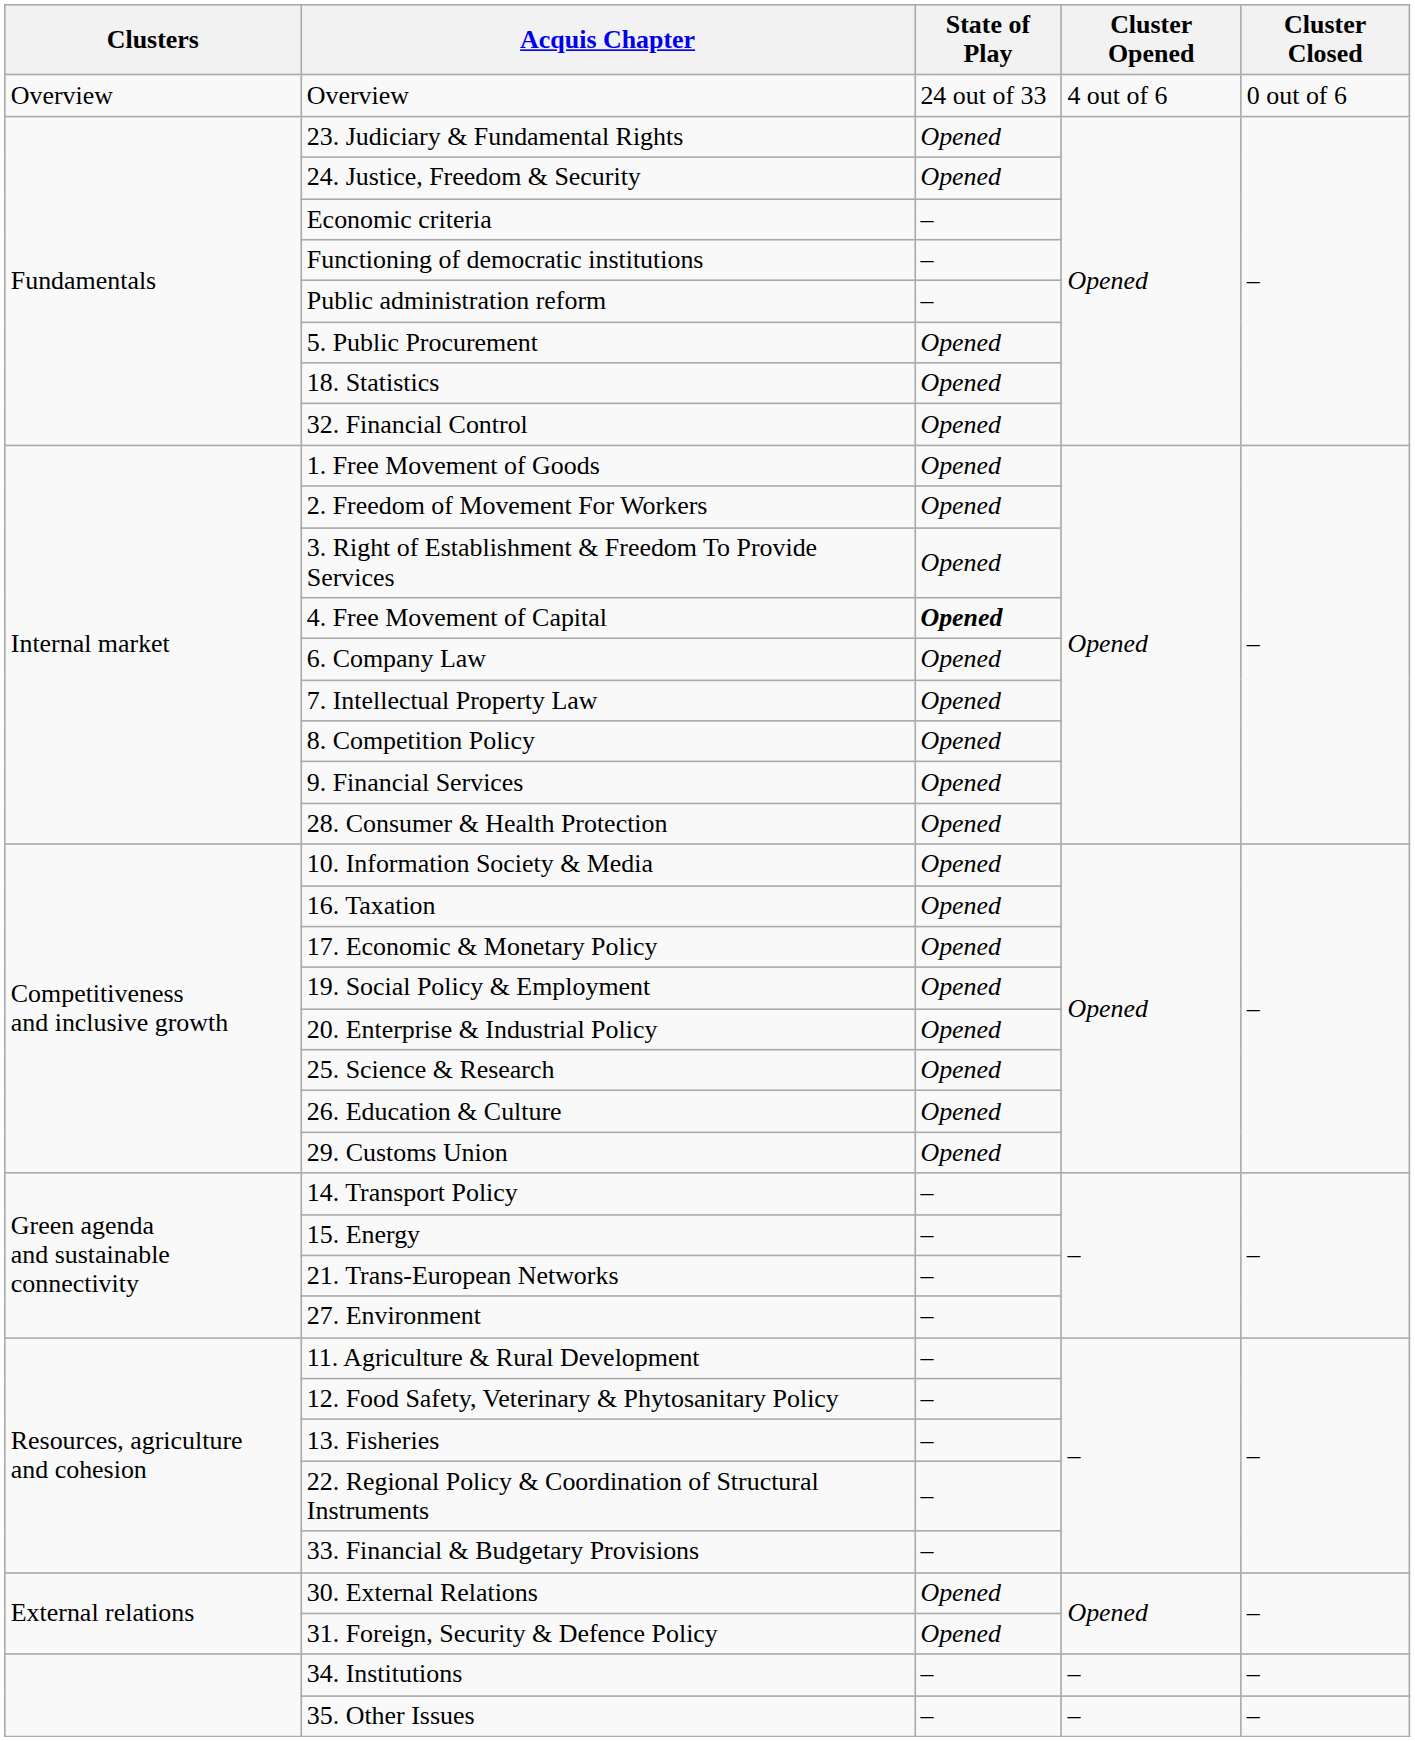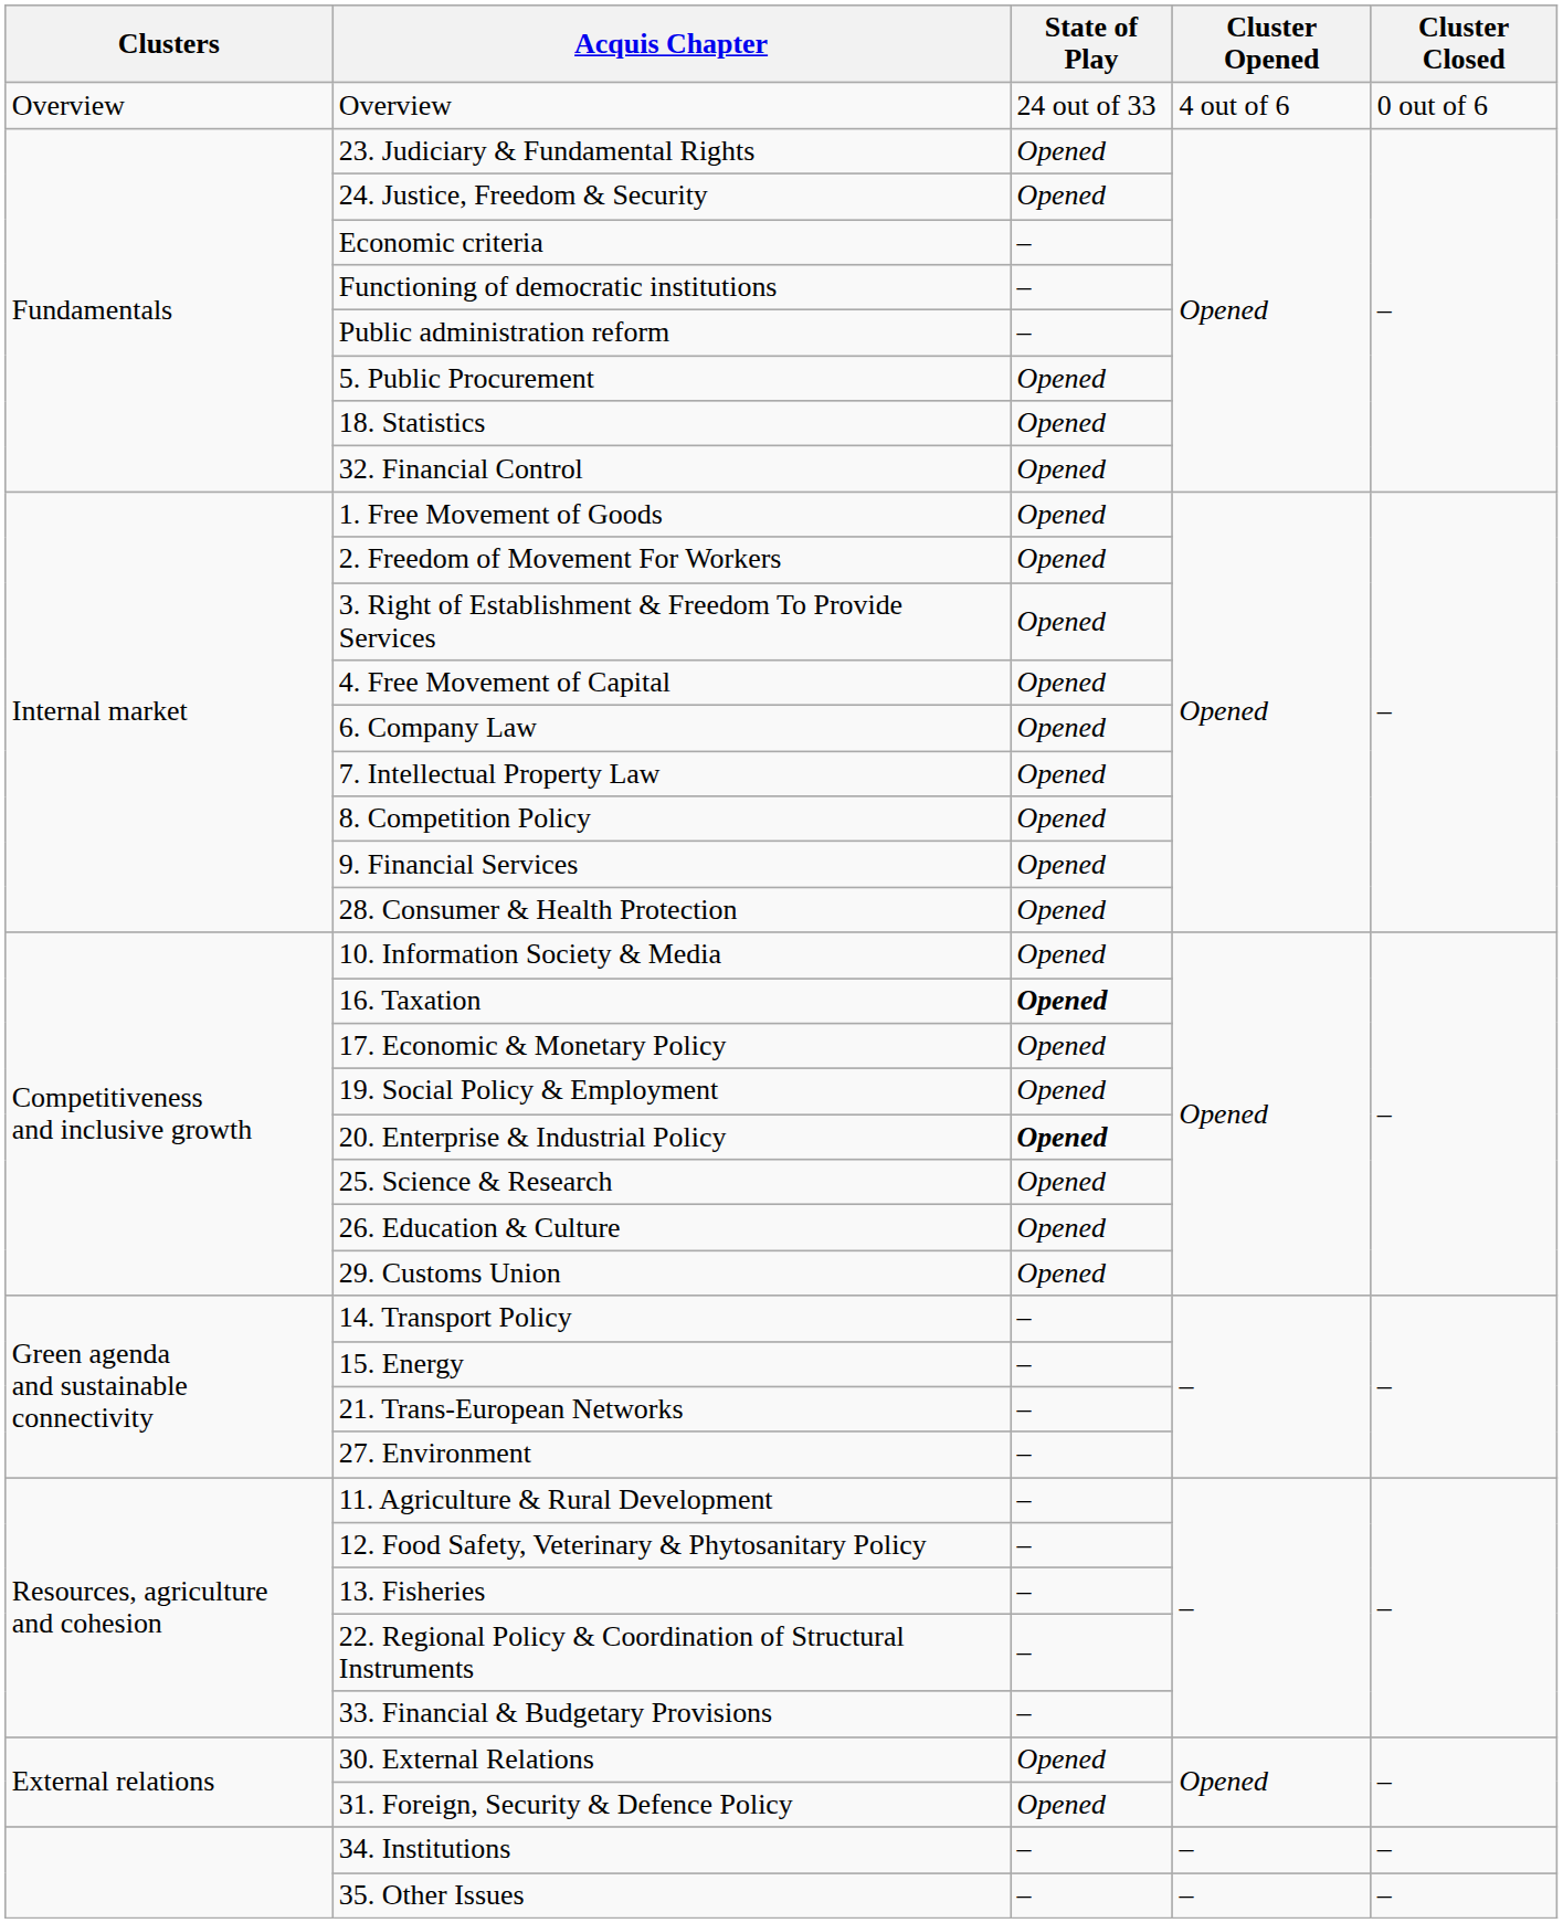4. Free Movement of Capital | State of Play: bold -> normal
16. Taxation | State of Play: normal -> bold
20. Enterprise & Industrial Policy | State of Play: normal -> bold
